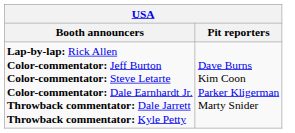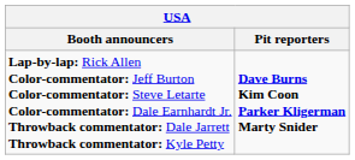row 3 | Pit reporters: normal -> bold
